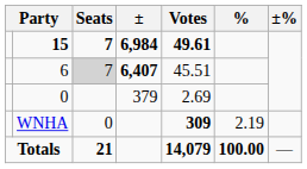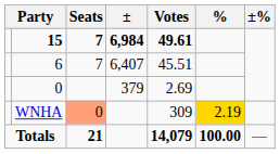6 | Seats: lightgrey background -> no background
6 | ±: bold -> normal
WNHA | Seats: no background -> lightsalmon background
WNHA | Votes: bold -> normal
WNHA | %: no background -> gold background
